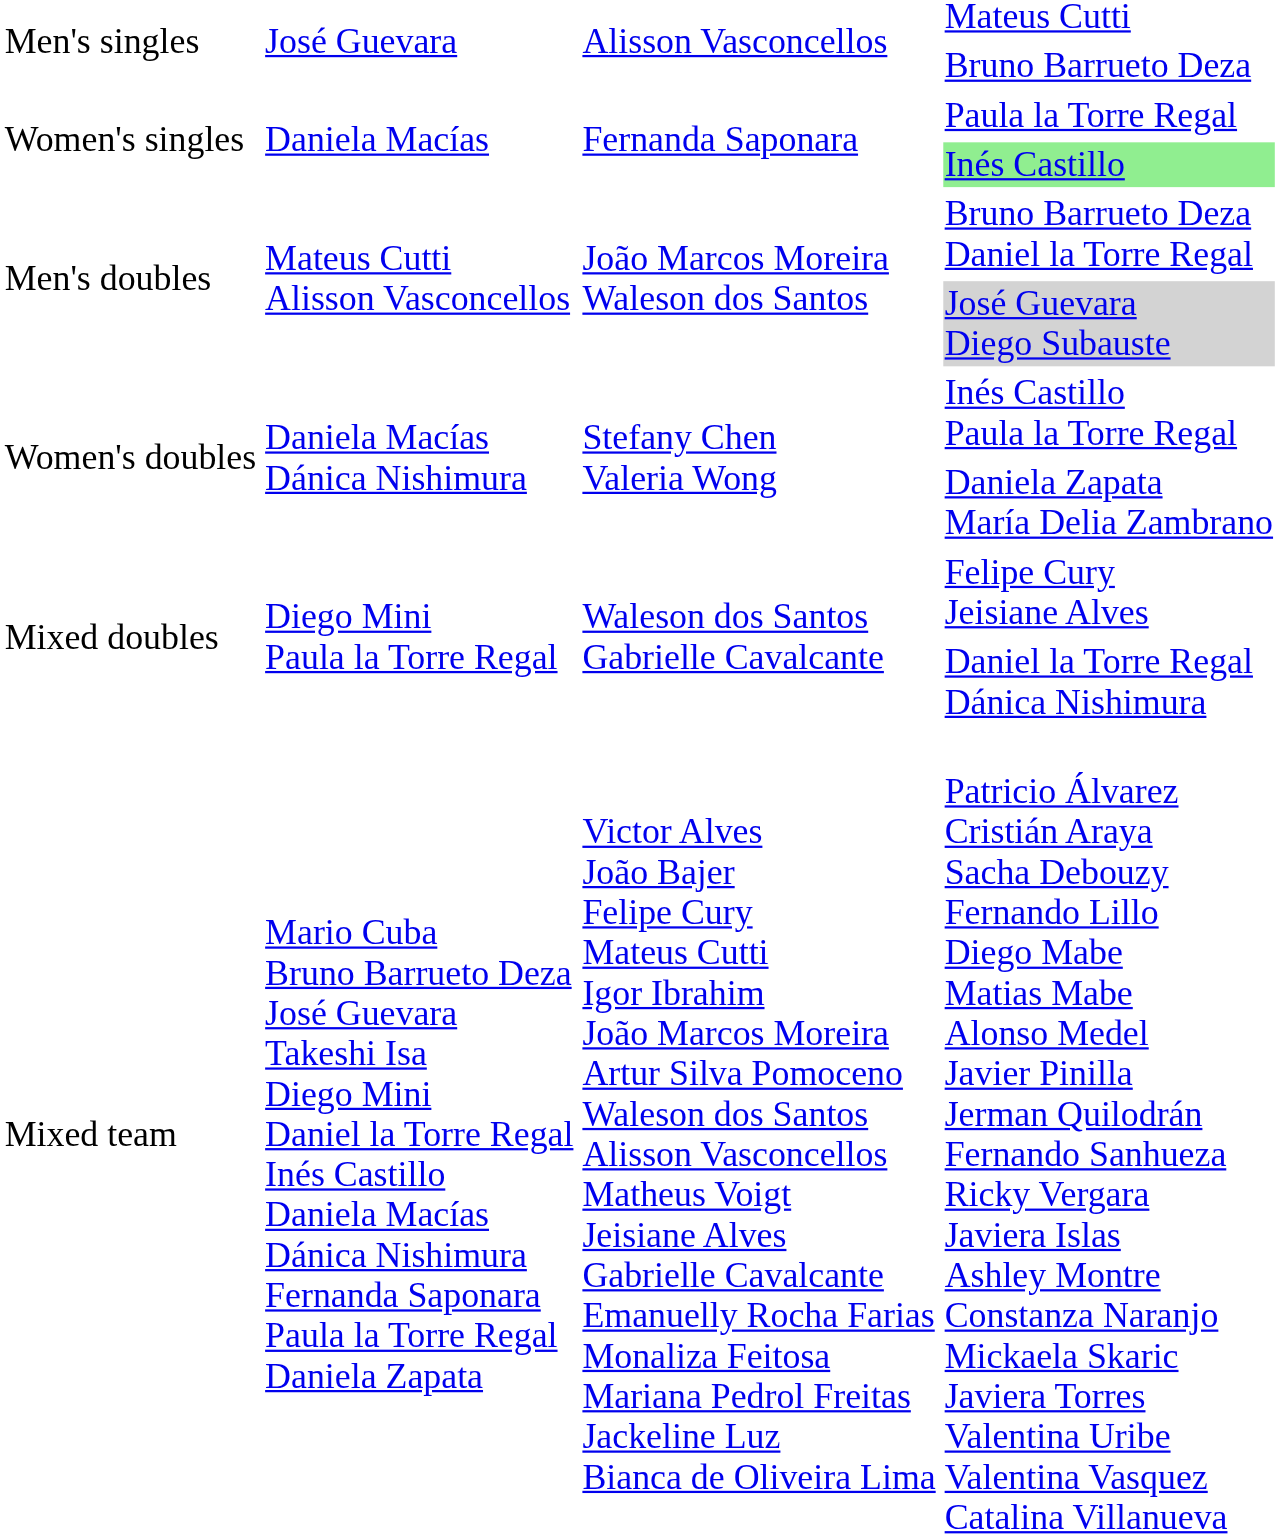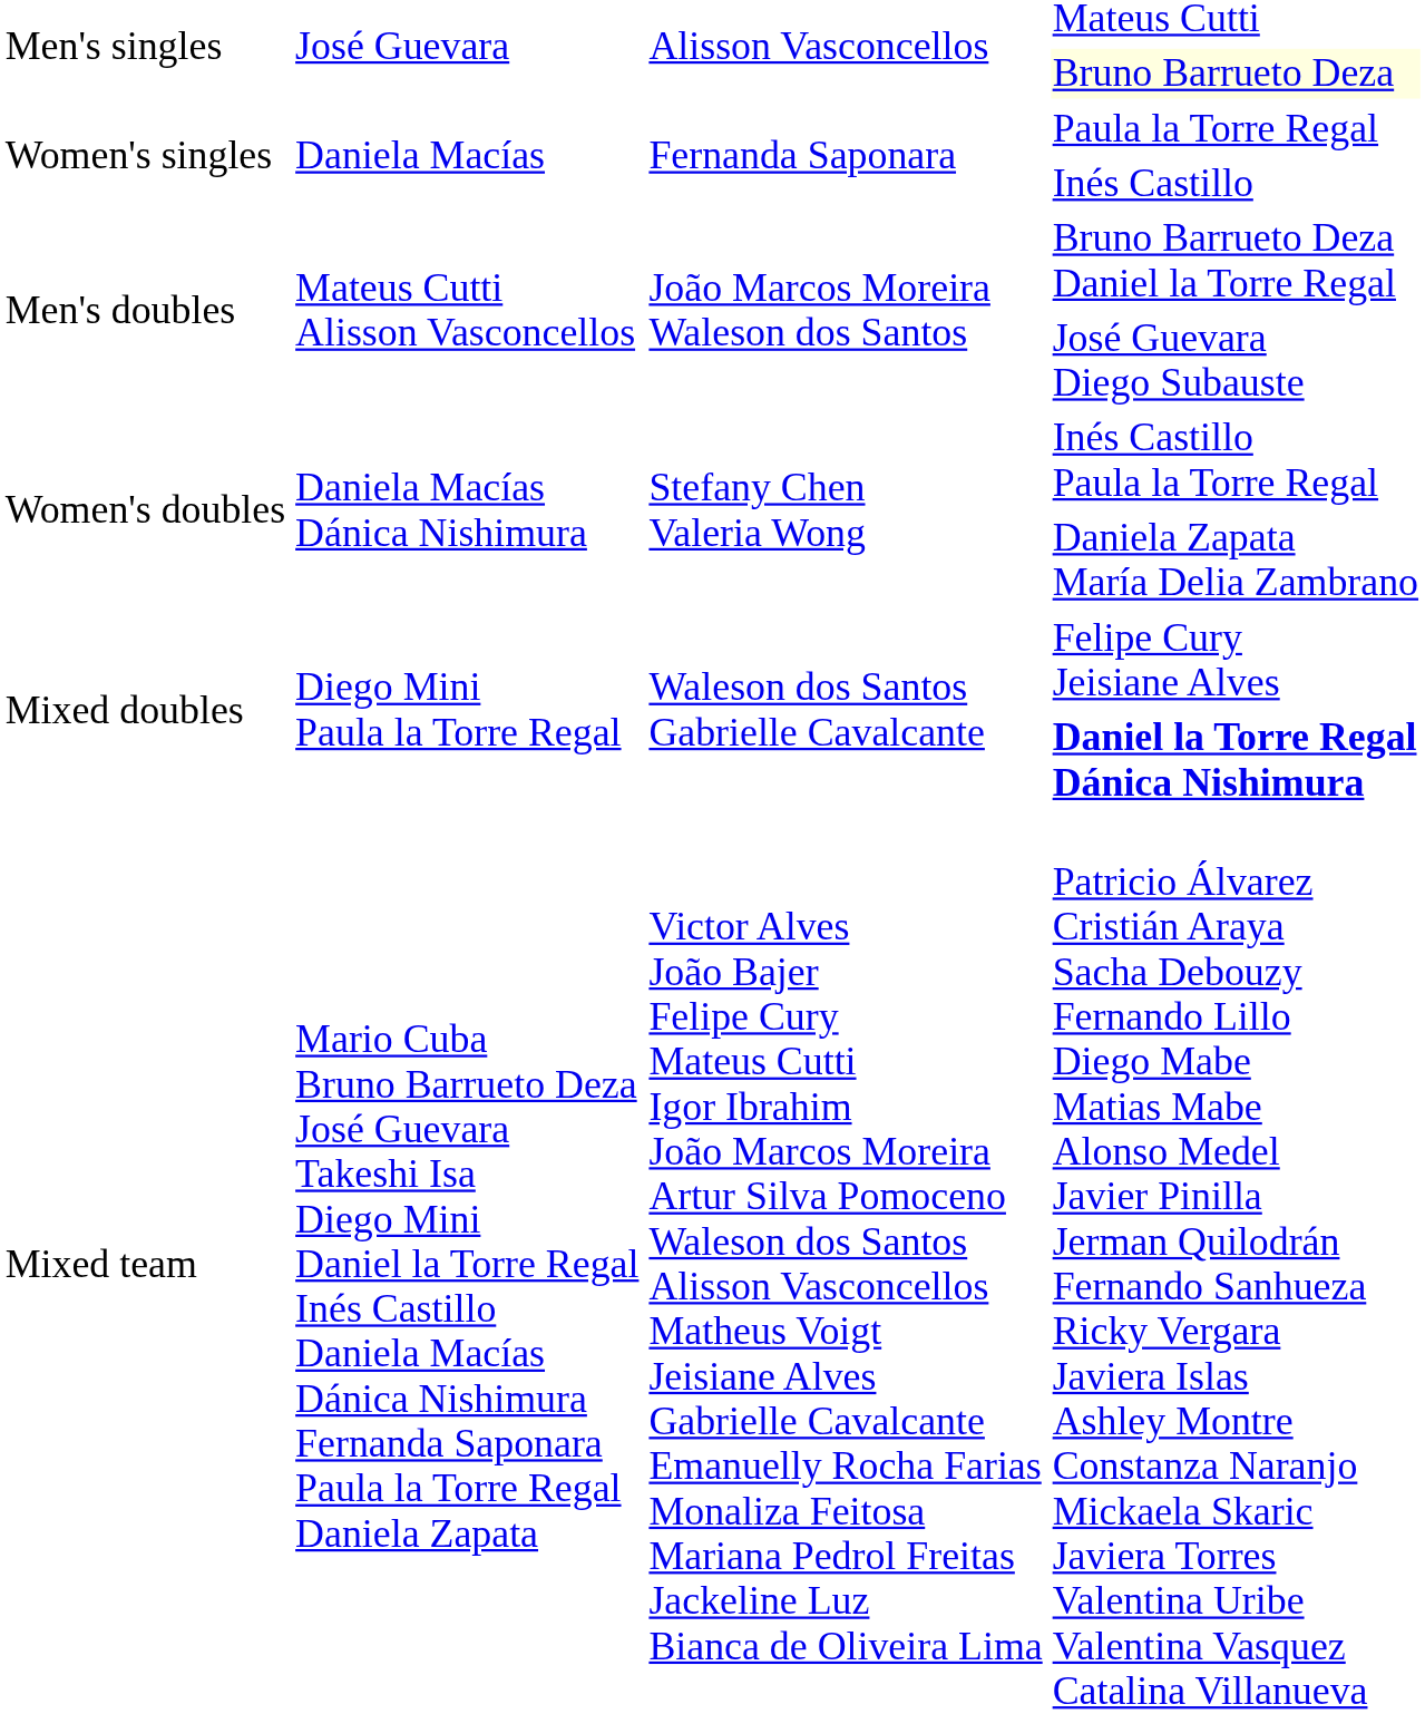Bruno Barrueto Deza | column 4: no background -> lightyellow background
Inés Castillo | column 4: lightgreen background -> no background
José Guevara Diego Subauste | column 4: lightgrey background -> no background
Daniel la Torre Regal Dánica Nishimura | column 4: normal -> bold
